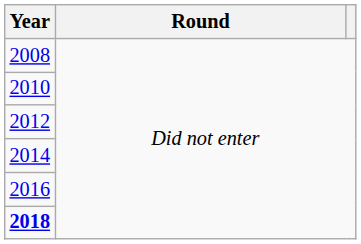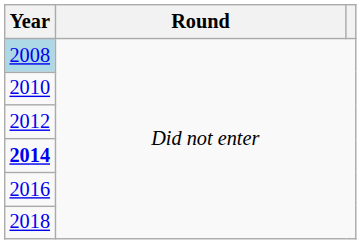2008 | Year: no background -> lightblue background
2014 | Year: normal -> bold
2018 | Year: bold -> normal
